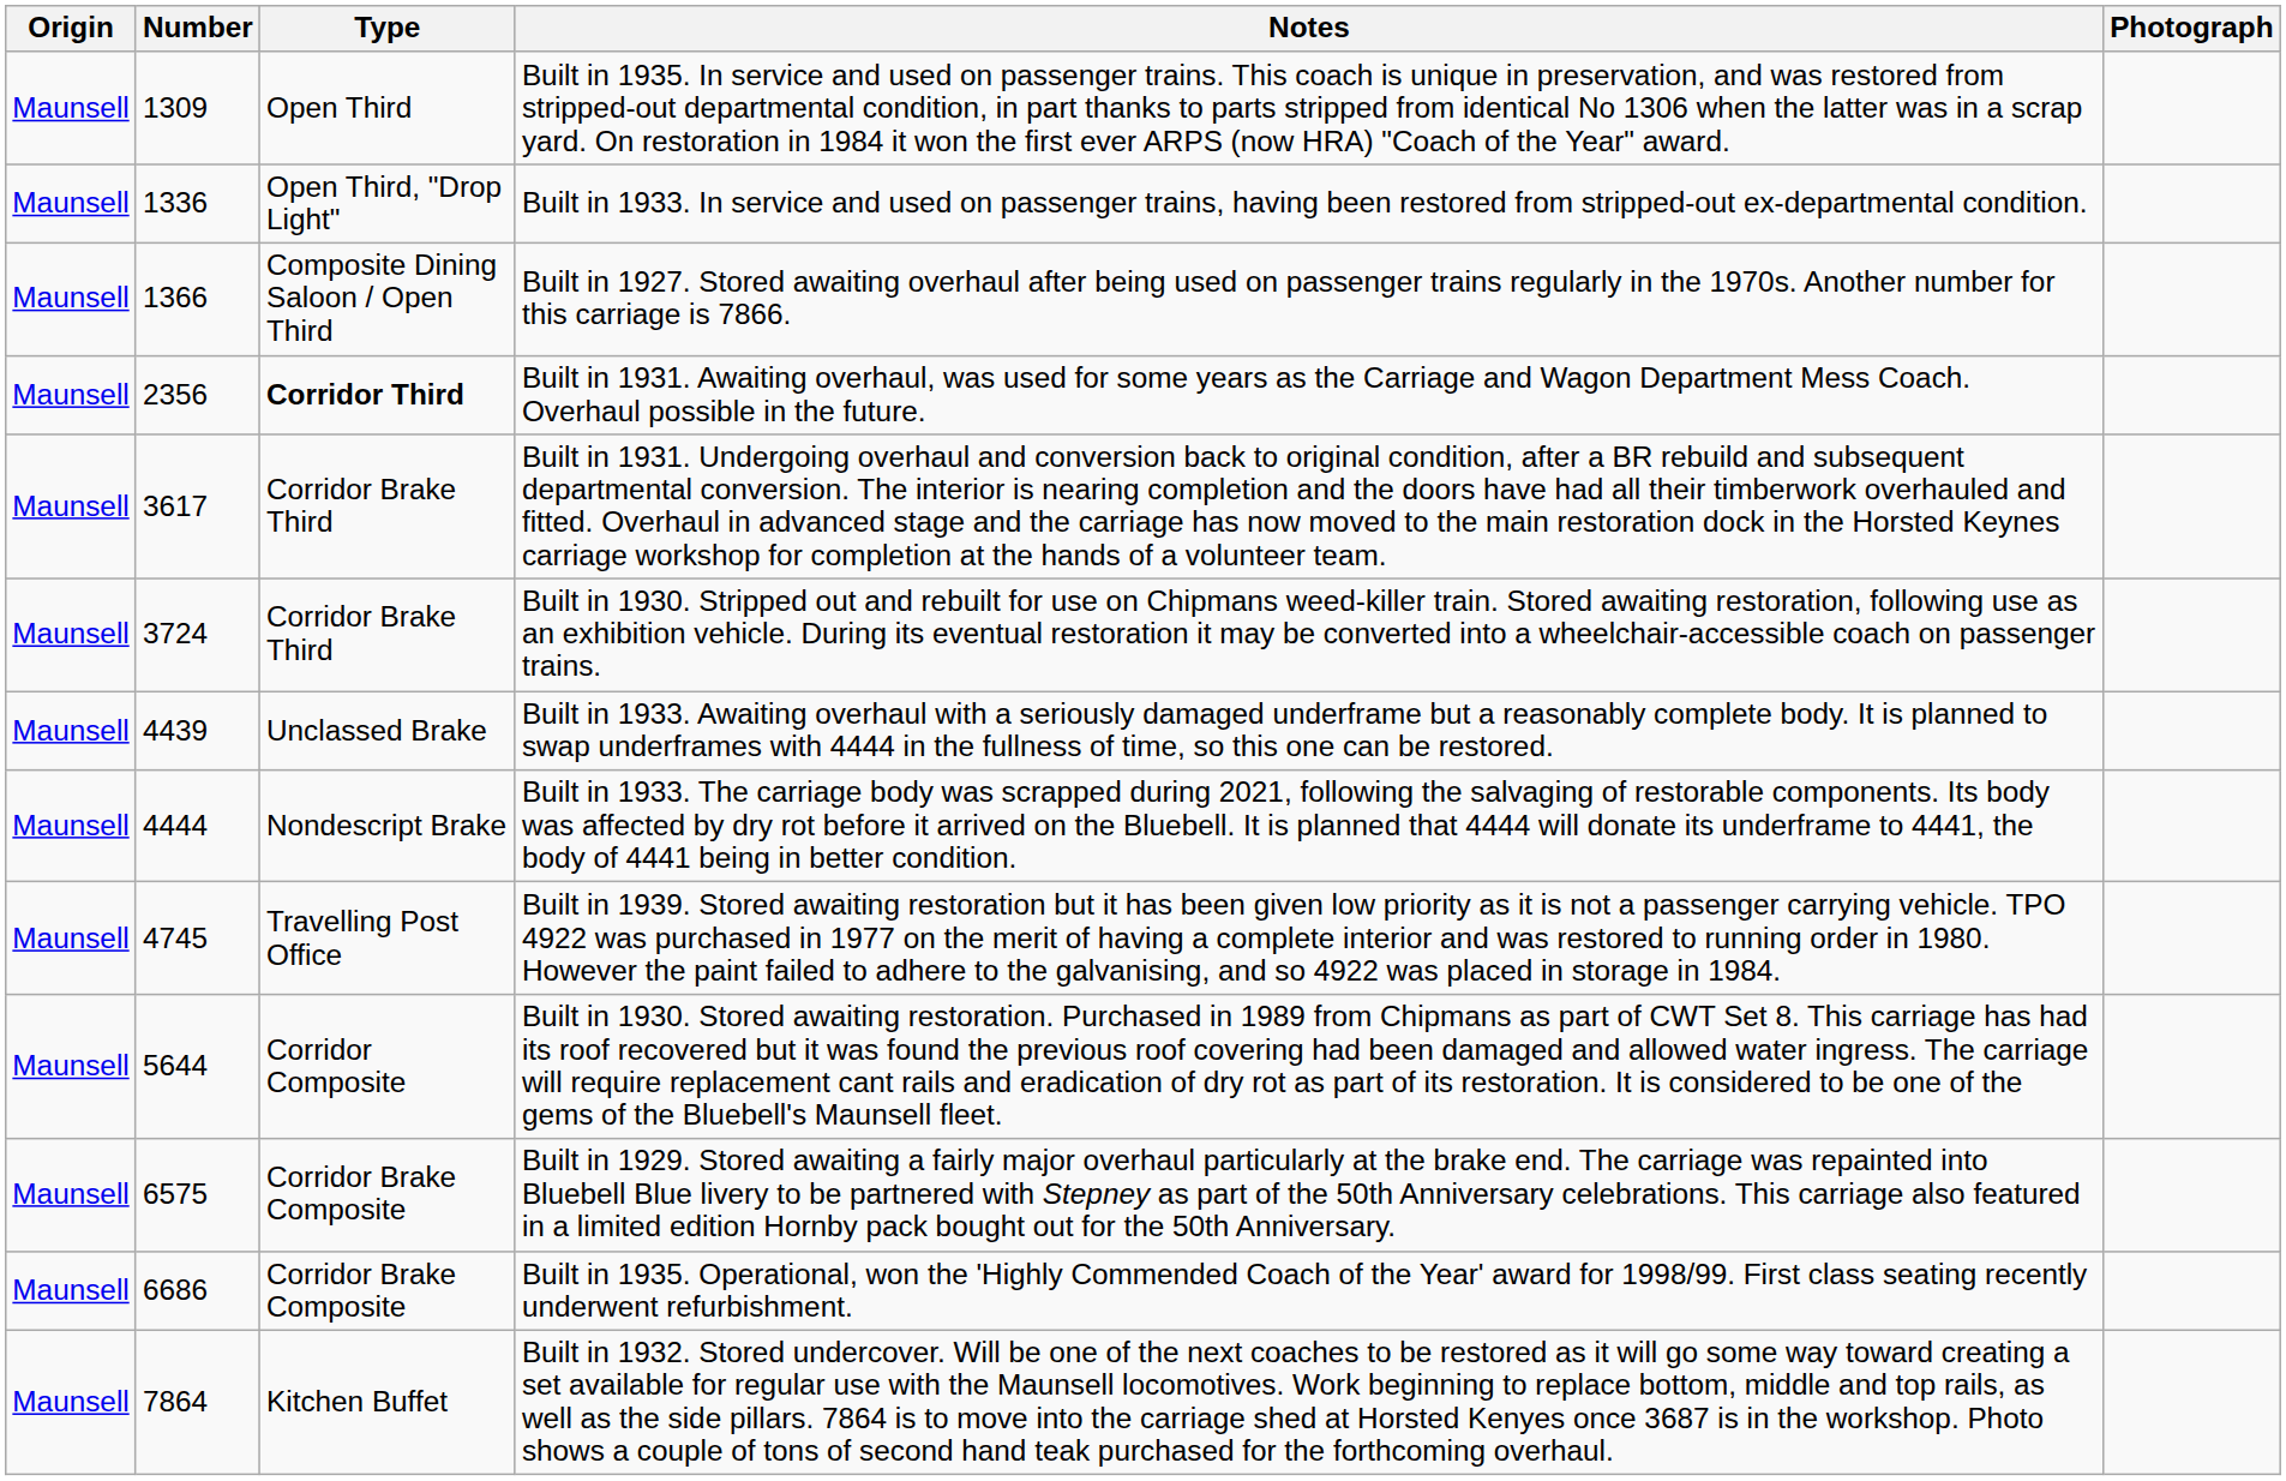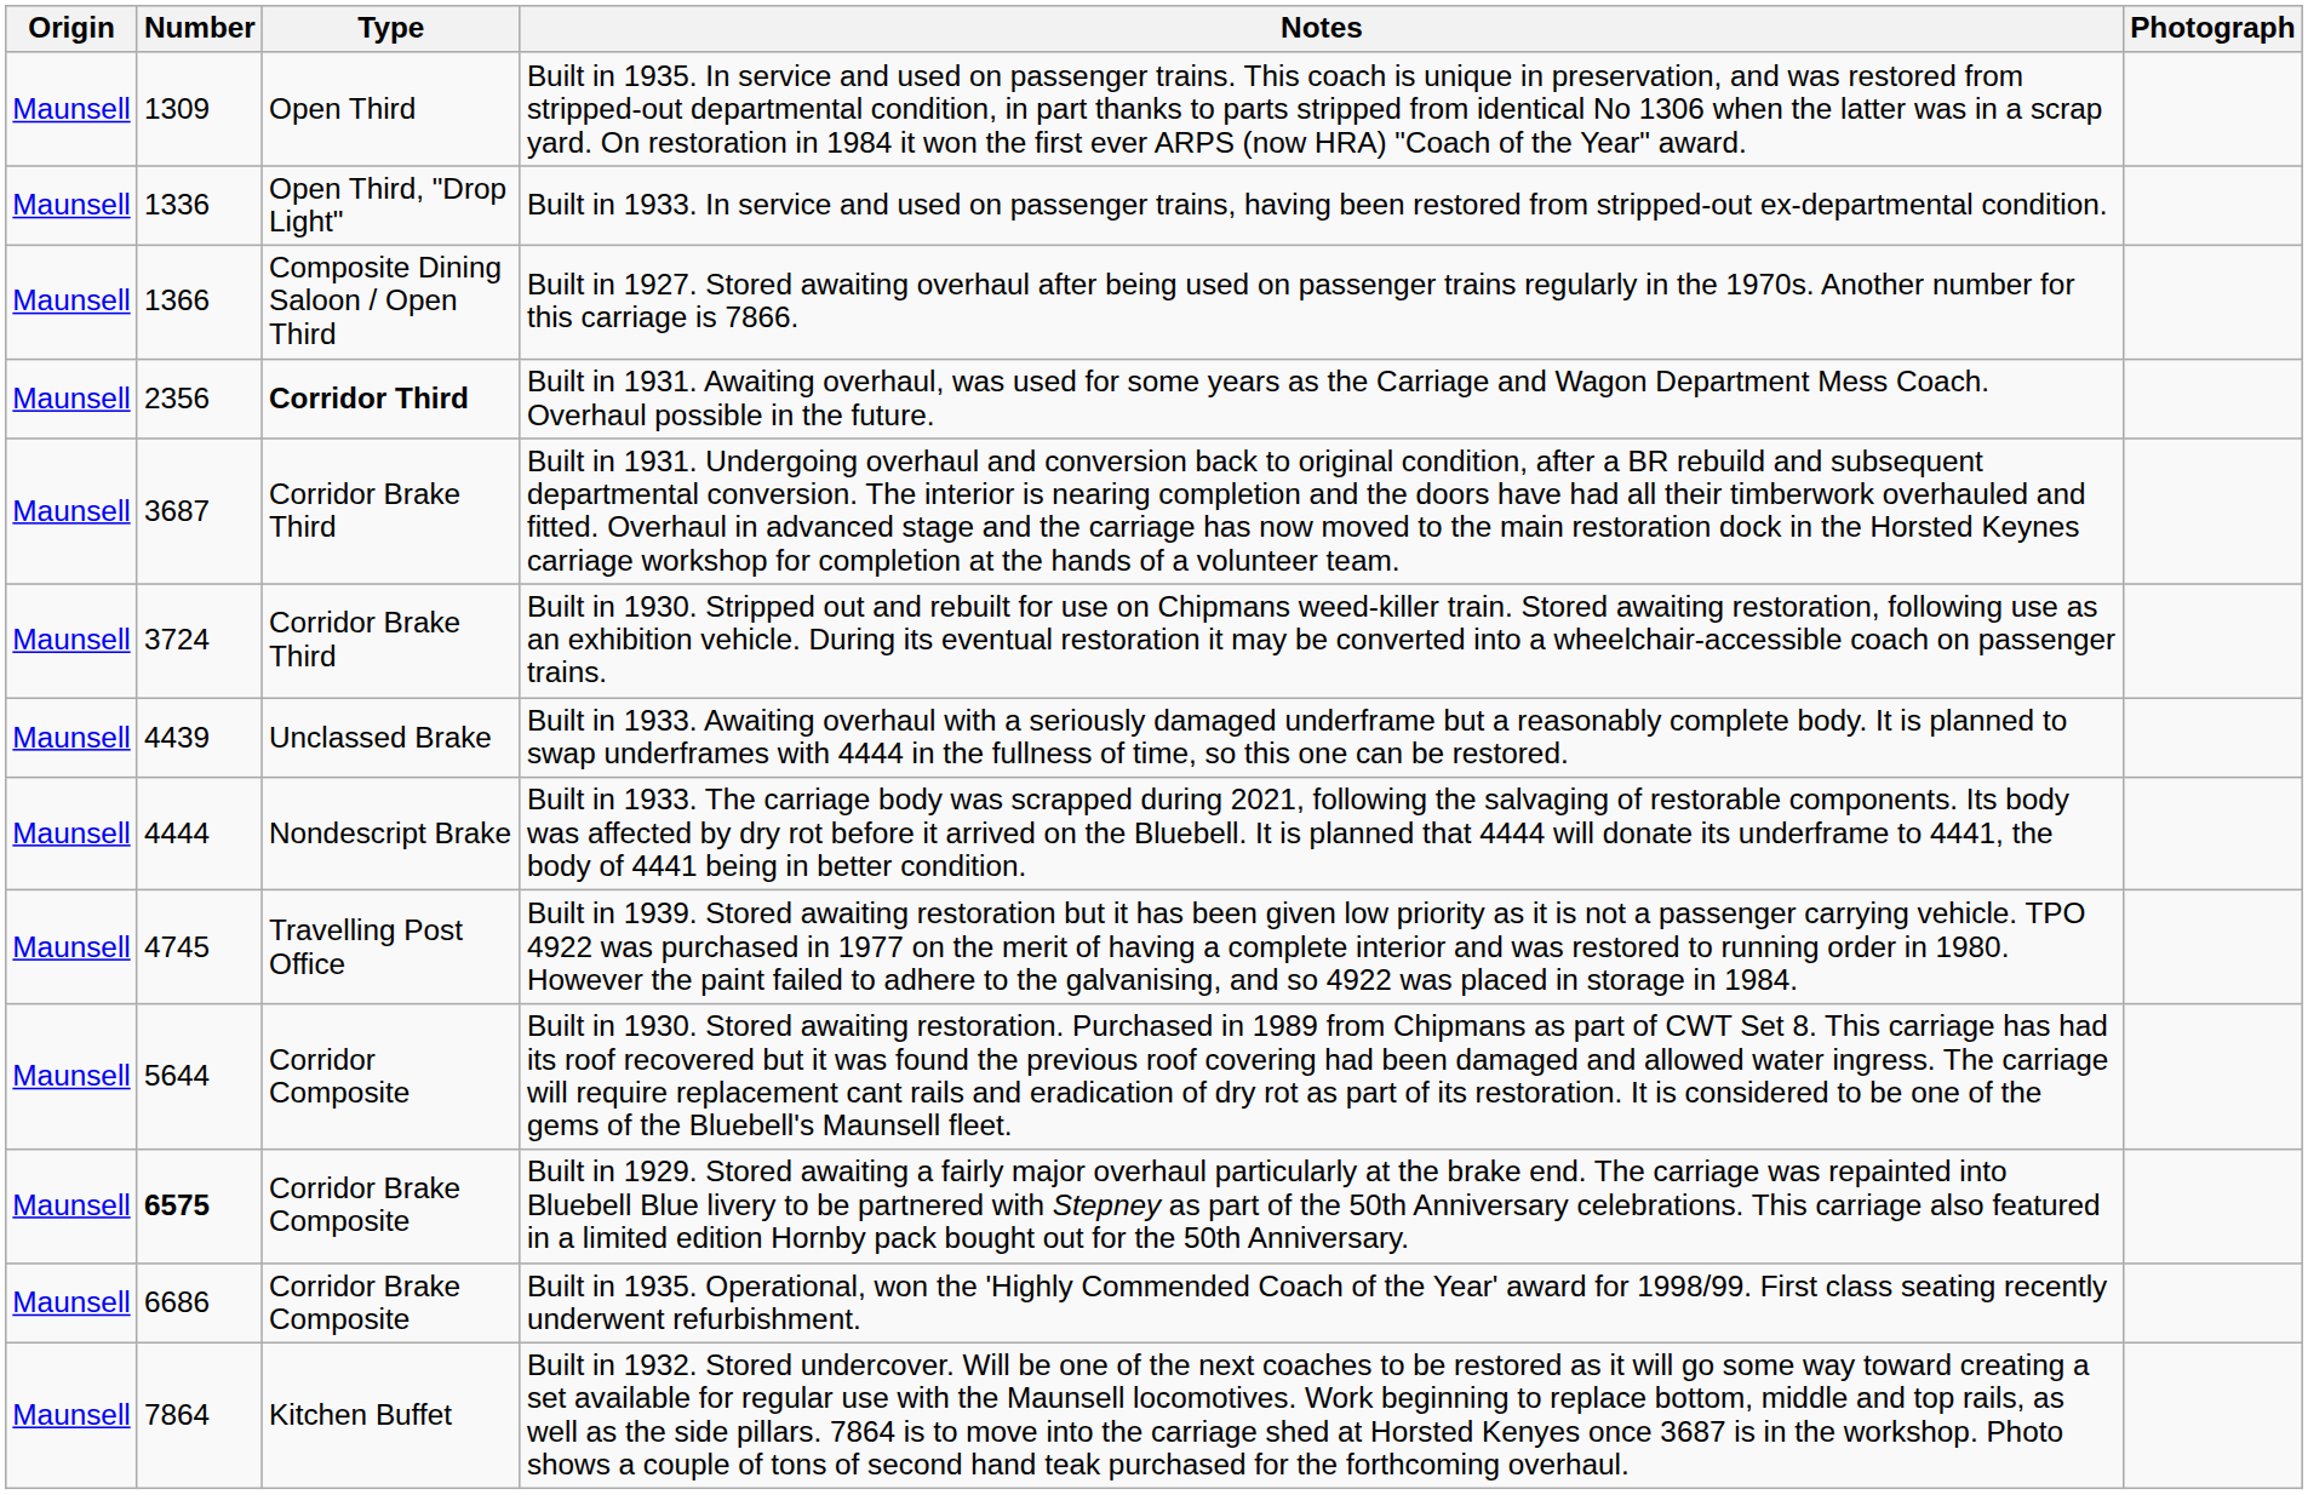row 6 | Number: 3617 -> 3687
row 12 | Number: normal -> bold
